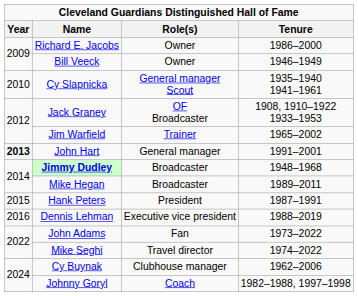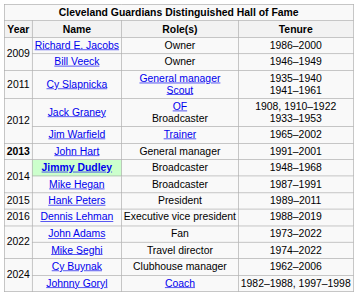Cy Slapnicka | Year: 2010 -> 2011
Mike Hegan | Tenure: 1989–2011 -> 1987–1991
Hank Peters | Tenure: 1987–1991 -> 1989–2011
